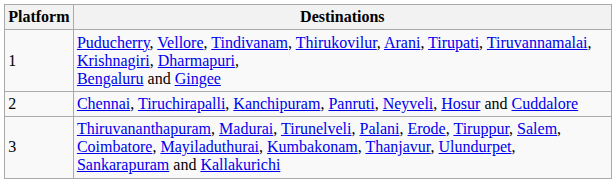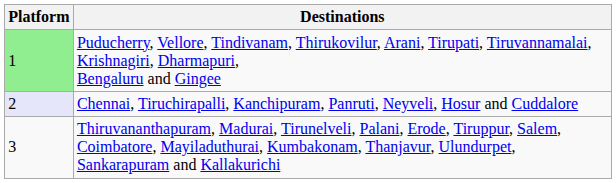row 2 | Platform: no background -> lightgreen background
row 3 | Platform: no background -> lavender background
